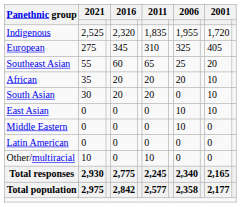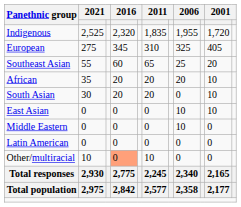Other/multiracial | column 4: no background -> lightsalmon background
